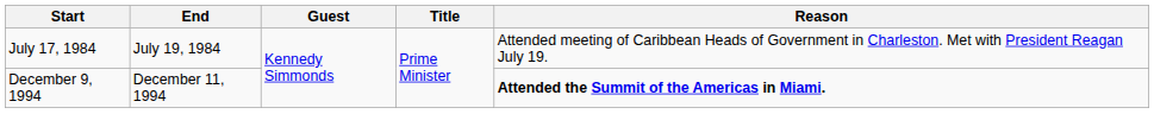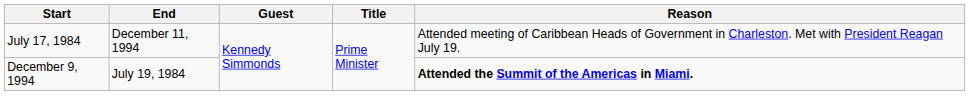July 17, 1984 | End: July 19, 1984 -> December 11, 1994
December 9, 1994 | End: December 11, 1994 -> July 19, 1984
